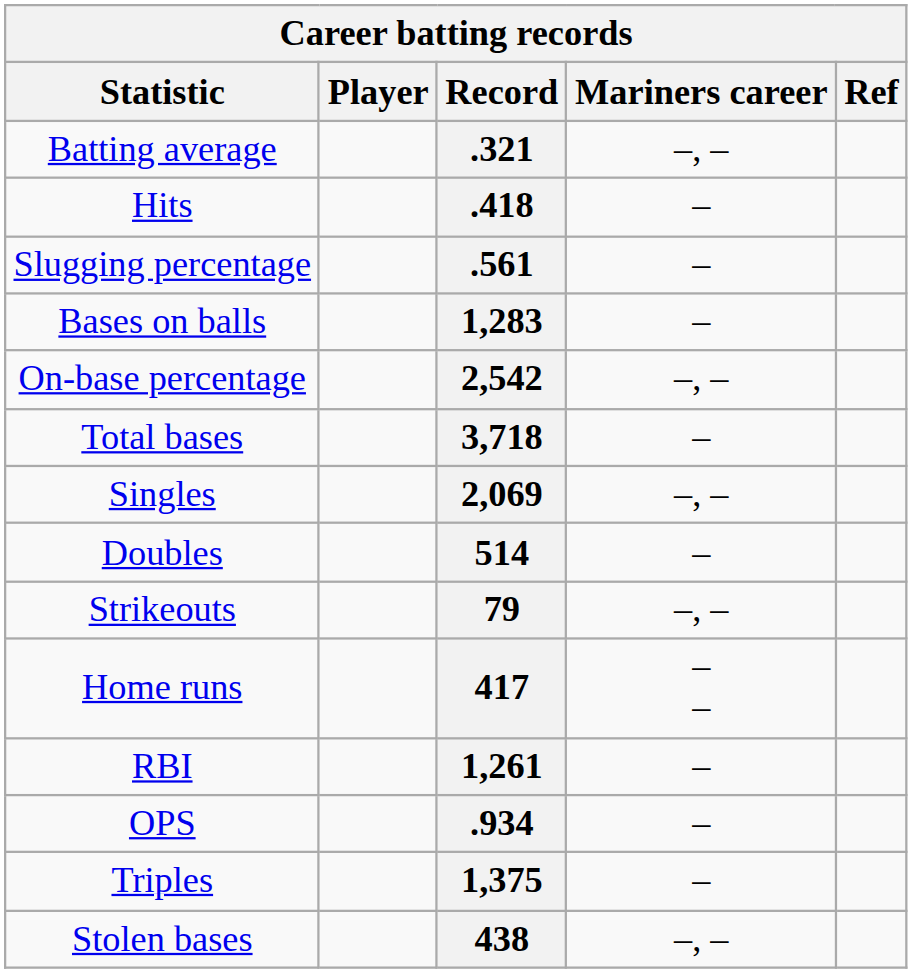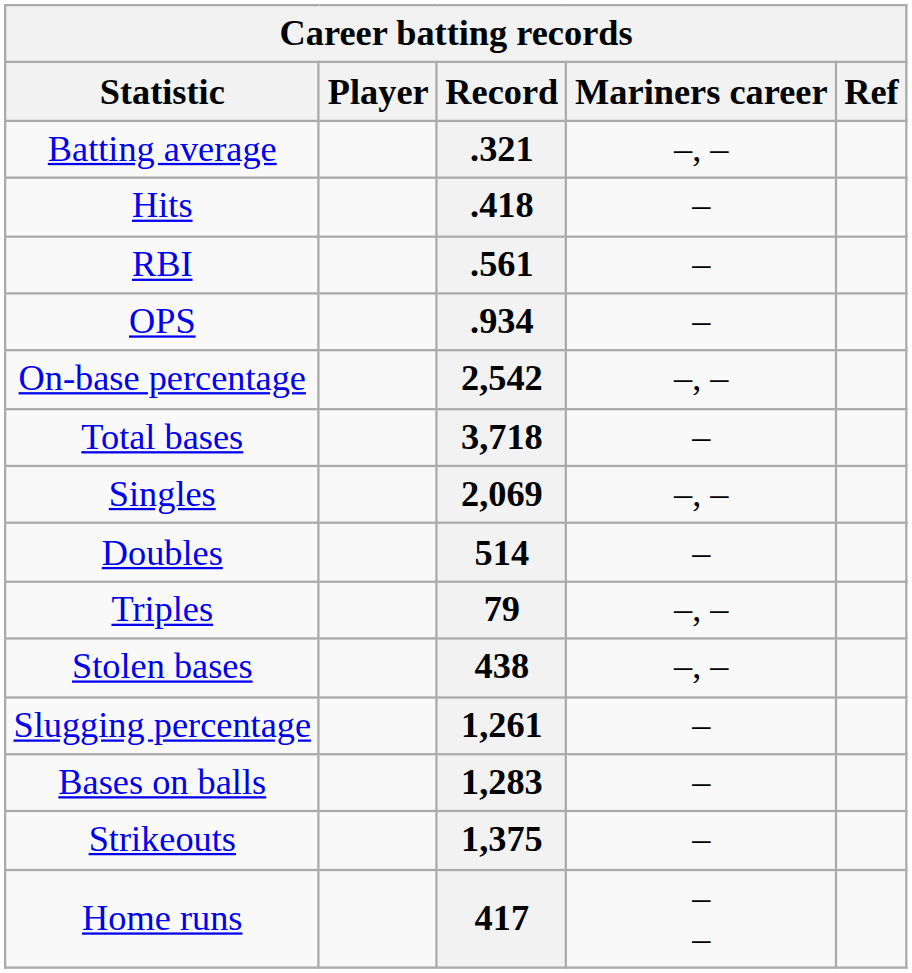.561 | Statistic: Slugging percentage -> RBI
rows swapped: .934 <-> 1,283
79 | Statistic: Strikeouts -> Triples
rows swapped: 417 <-> 438
1,261 | Statistic: RBI -> Slugging percentage
1,375 | Statistic: Triples -> Strikeouts
